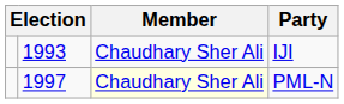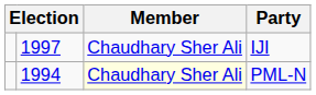IJI | column 2: 1993 -> 1997
PML-N | column 2: 1997 -> 1994
